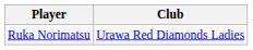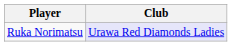Ruka Norimatsu | Club: no background -> lavender background
